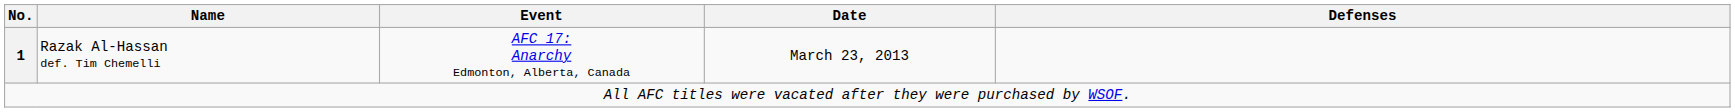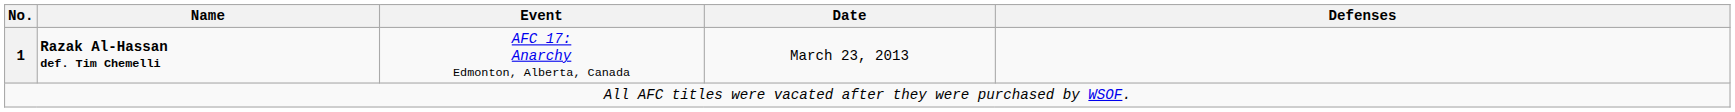1 | Name: normal -> bold
